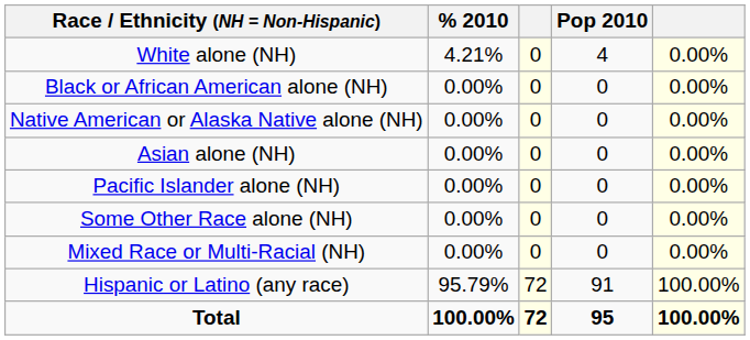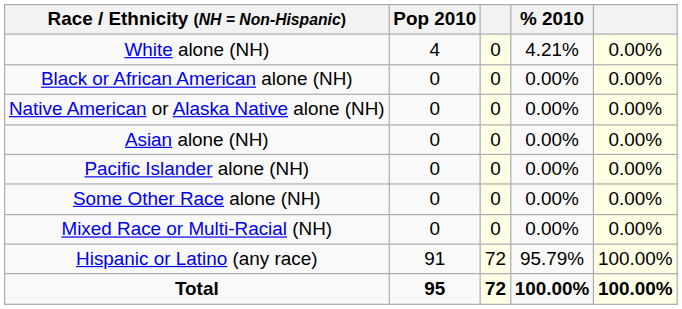columns swapped: Pop 2010 <-> % 2010
